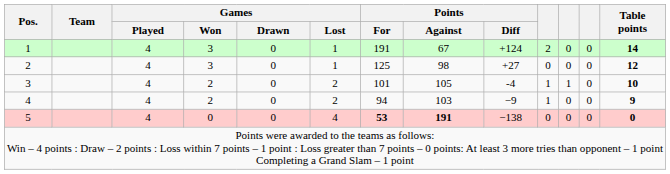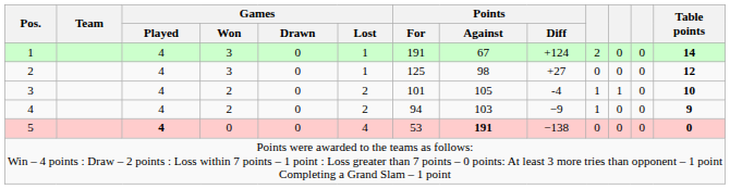5 | Games / Played: normal -> bold
5 | Points / For: bold -> normal
